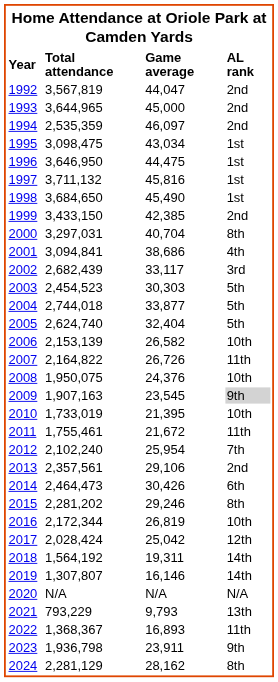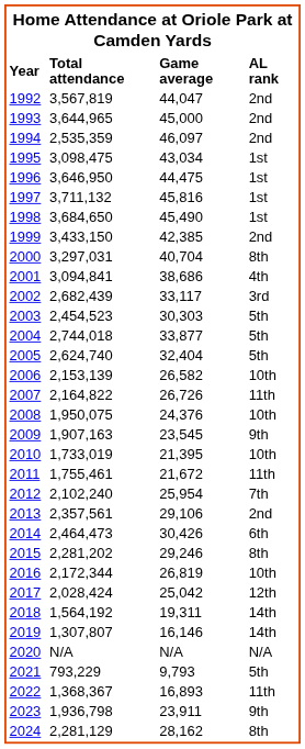2009 | column 4: lightgrey background -> no background
2021 | column 4: 13th -> 5th
